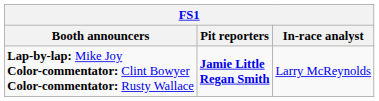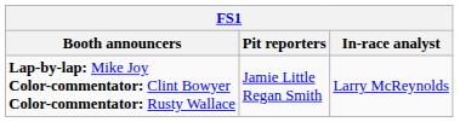row 3 | Pit reporters: bold -> normal
